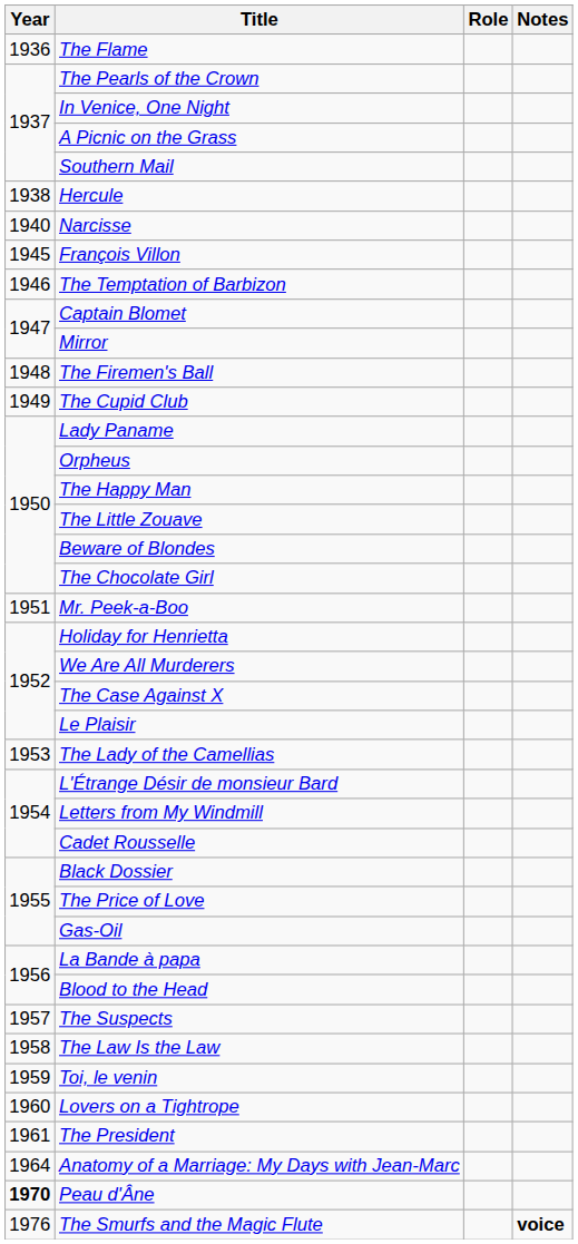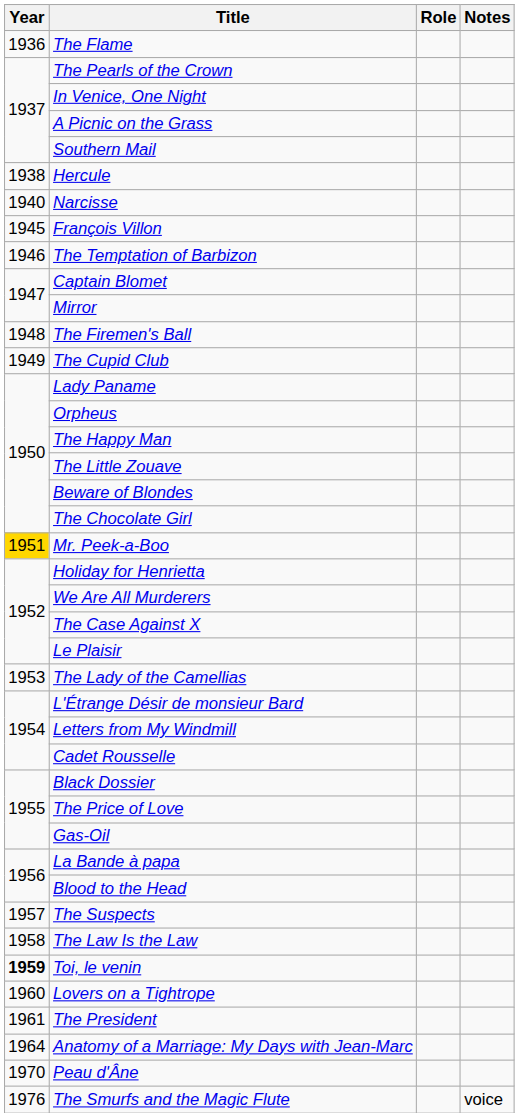Mr. Peek-a-Boo | Year: no background -> gold background
Toi, le venin | Year: normal -> bold
Peau d'Âne | Year: bold -> normal
The Smurfs and the Magic Flute | Notes: bold -> normal
